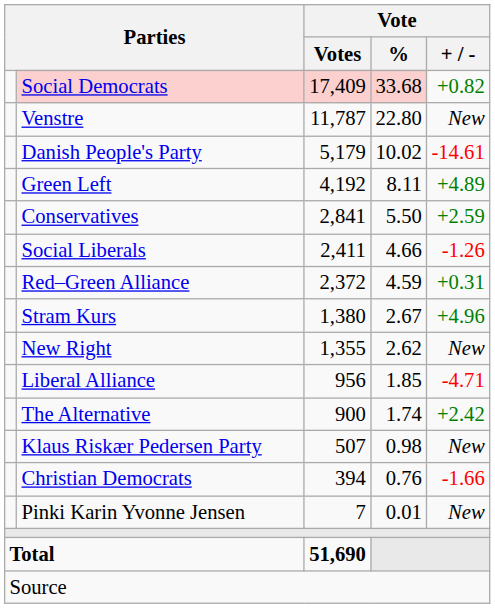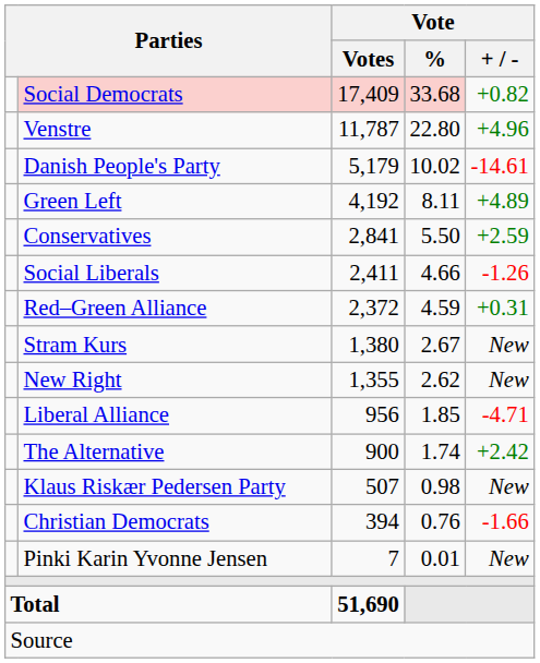Venstre | Vote / + / -: New -> +4.96
Stram Kurs | Vote / + / -: +4.96 -> New
